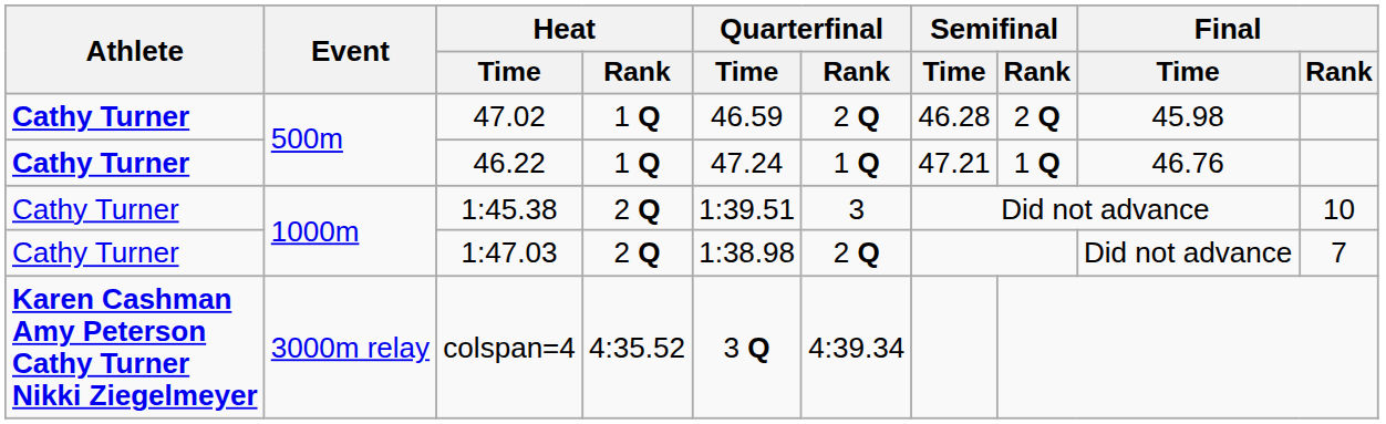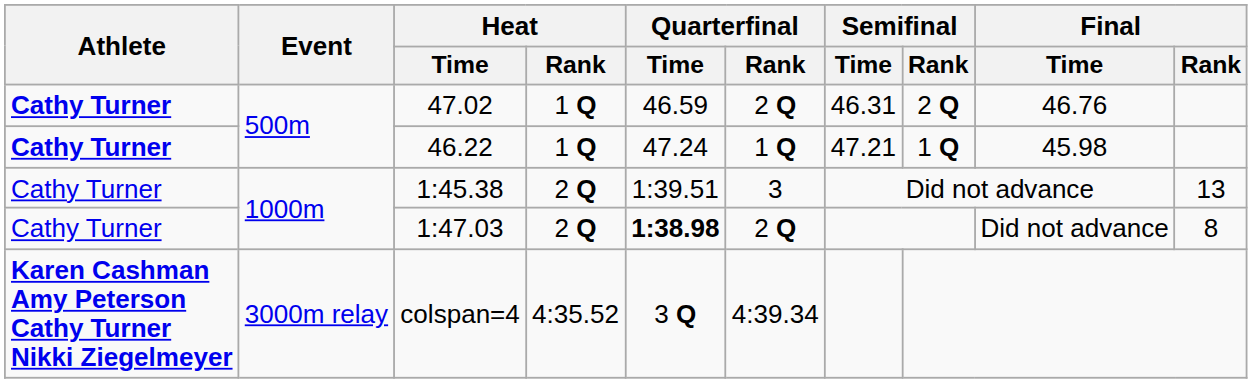47.02 | Semifinal / Time: 46.28 -> 46.31
47.02 | Final / Time: 45.98 -> 46.76
46.22 | Final / Time: 46.76 -> 45.98
1:45.38 | Final / Rank: 10 -> 13
1:47.03 | Quarterfinal / Time: normal -> bold
1:47.03 | Final / Rank: 7 -> 8
